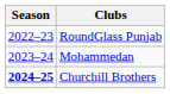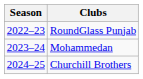Churchill Brothers | Season: bold -> normal
